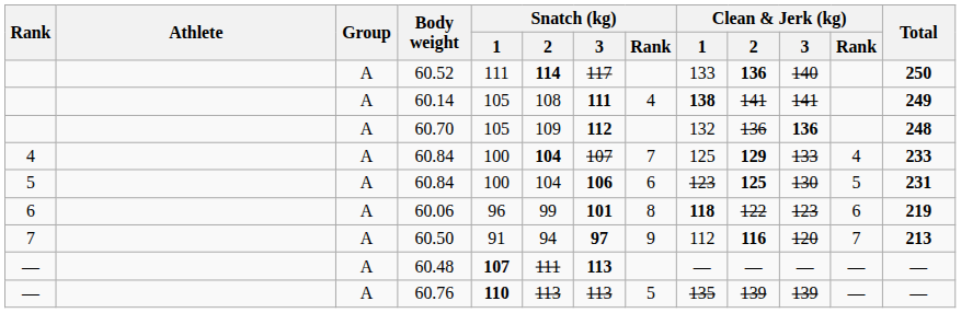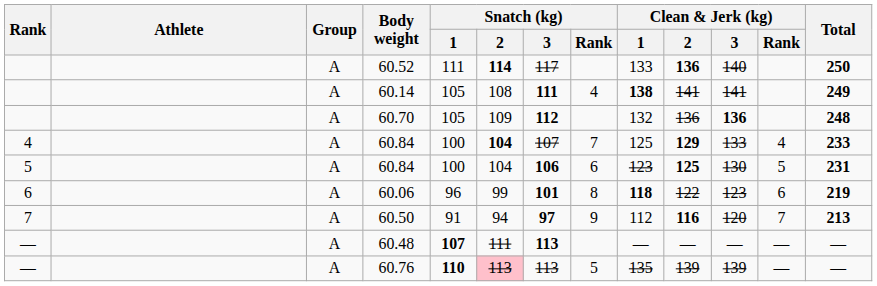60.76 | Snatch (kg) / 2: no background -> pink background
